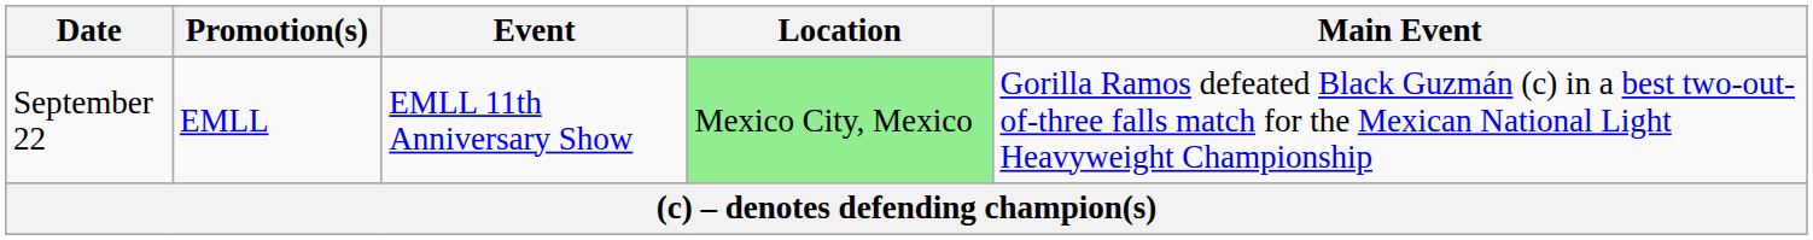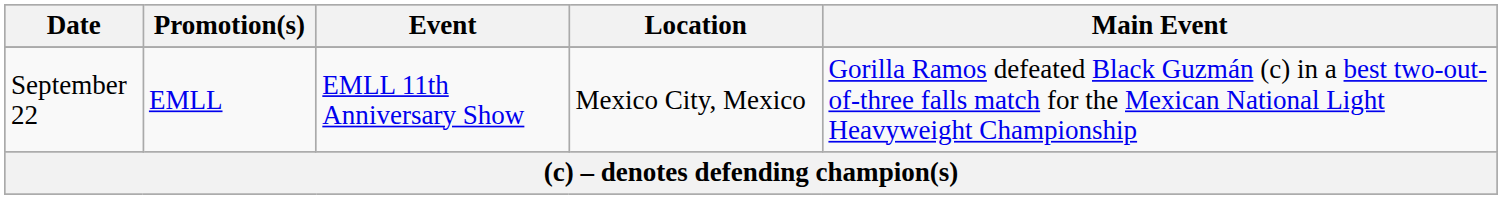September 22 | Location: lightgreen background -> no background
